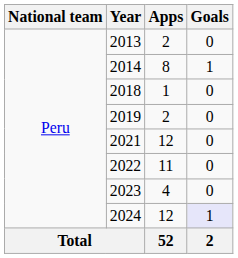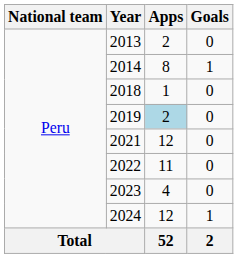2019 | Apps: no background -> lightblue background
2024 | Goals: lavender background -> no background
